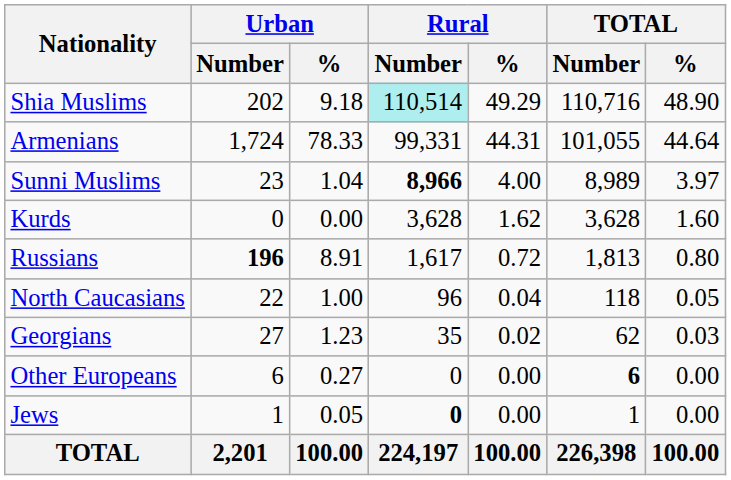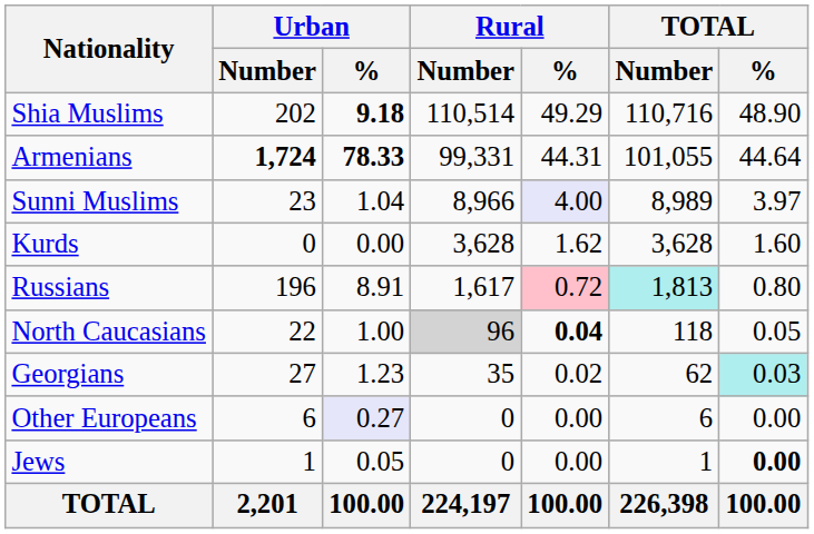Shia Muslims | Urban / %: normal -> bold
Shia Muslims | Rural / Number: paleturquoise background -> no background
Armenians | Urban / Number: normal -> bold
Armenians | Urban / %: normal -> bold
Sunni Muslims | Rural / Number: bold -> normal
Sunni Muslims | Rural / %: no background -> lavender background
Russians | Urban / Number: bold -> normal
Russians | Rural / %: no background -> pink background
Russians | TOTAL / Number: no background -> paleturquoise background
North Caucasians | Rural / Number: no background -> lightgrey background
North Caucasians | Rural / %: normal -> bold
Georgians | TOTAL / %: no background -> paleturquoise background
Other Europeans | Urban / %: no background -> lavender background
Other Europeans | TOTAL / Number: bold -> normal
Jews | Rural / Number: bold -> normal
Jews | TOTAL / %: normal -> bold
